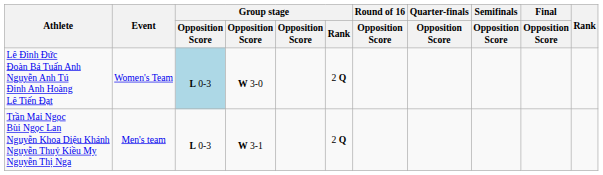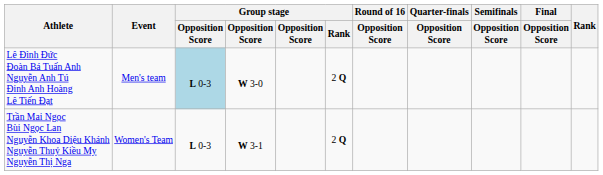row 3 | Event: Women's Team -> Men's team
row 4 | Event: Men's team -> Women's Team
